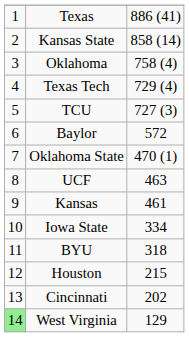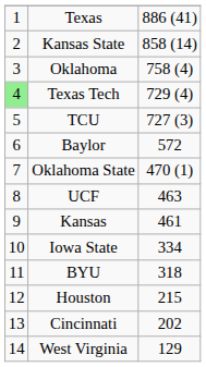Texas Tech | column 1: no background -> lightgreen background
West Virginia | column 1: lightgreen background -> no background
